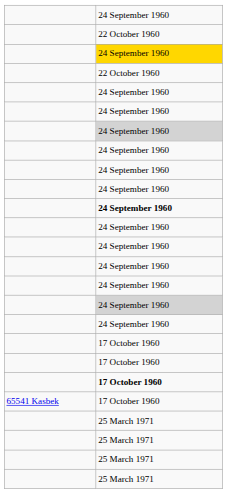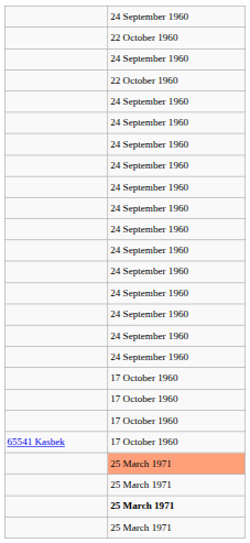row 3 | column 2: gold background -> no background
row 7 | column 2: lightgrey background -> no background
row 11 | column 2: bold -> normal
row 16 | column 2: lightgrey background -> no background
row 20 | column 2: bold -> normal
row 22 | column 2: no background -> lightsalmon background
row 24 | column 2: normal -> bold
